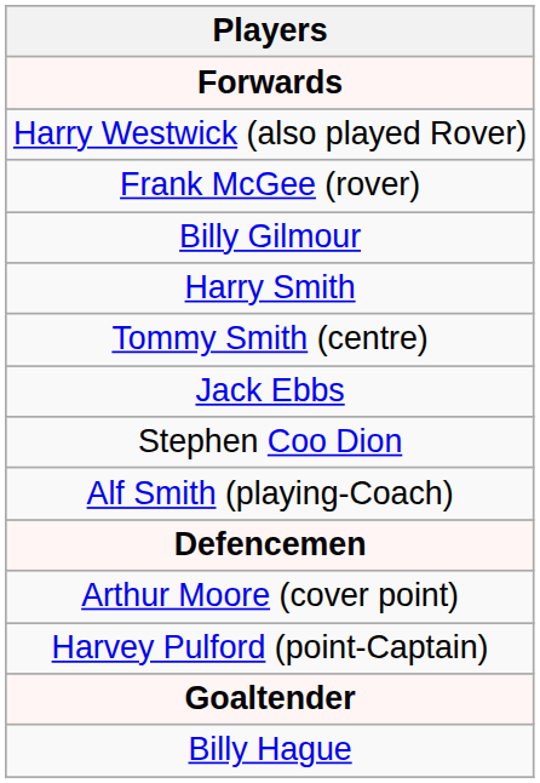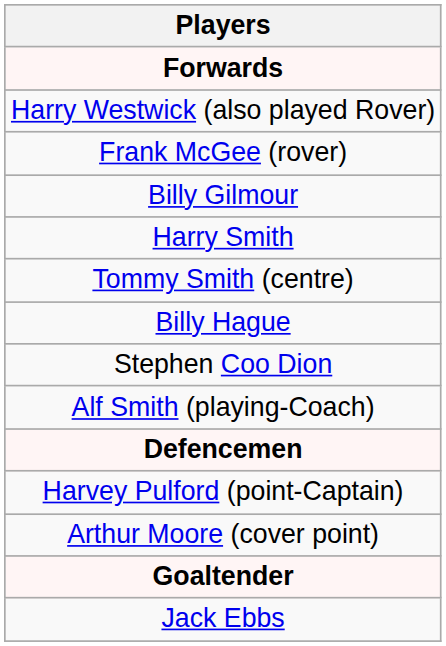row 8 | column 1: Jack Ebbs -> Billy Hague
row 12 | column 1: Arthur Moore (cover point) -> Harvey Pulford (point-Captain)
row 13 | column 1: Harvey Pulford (point-Captain) -> Arthur Moore (cover point)
row 15 | column 1: Billy Hague -> Jack Ebbs
